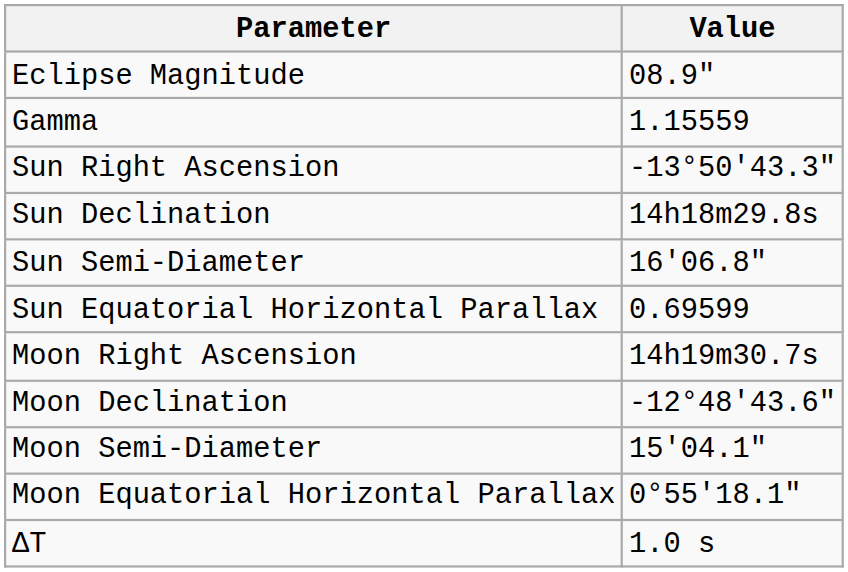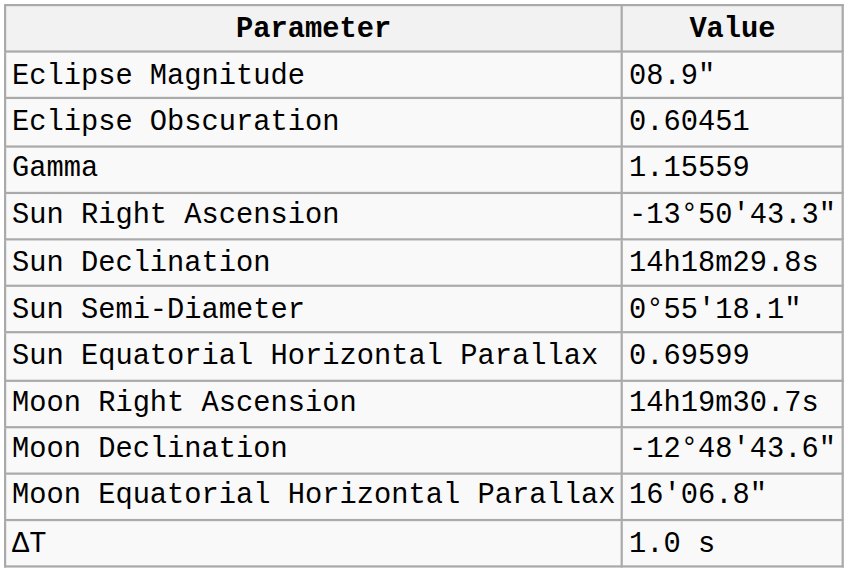+ row: Eclipse Obscuration | 0.60451
Sun Semi-Diameter | Value: 16'06.8" -> 0°55'18.1"
- row: Moon Semi-Diameter | 15'04.1"
Moon Equatorial Horizontal Parallax | Value: 0°55'18.1" -> 16'06.8"
